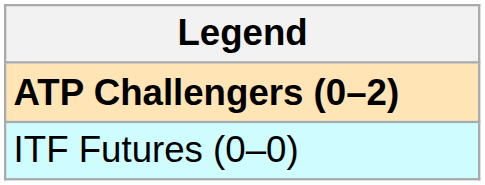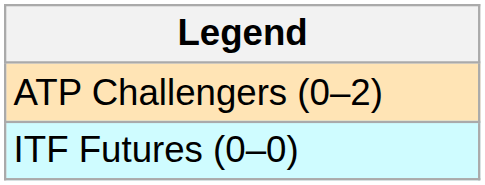row 2 | column 1: bold -> normal
